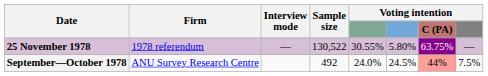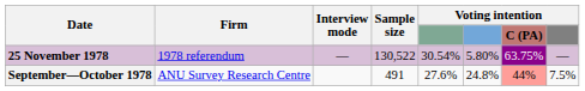25 November 1978 | column 5: 30.55% -> 30.54%
September—October 1978 | Sample size: 492 -> 491
September—October 1978 | column 5: 24.0% -> 27.6%
September—October 1978 | column 6: 24.5% -> 24.8%
